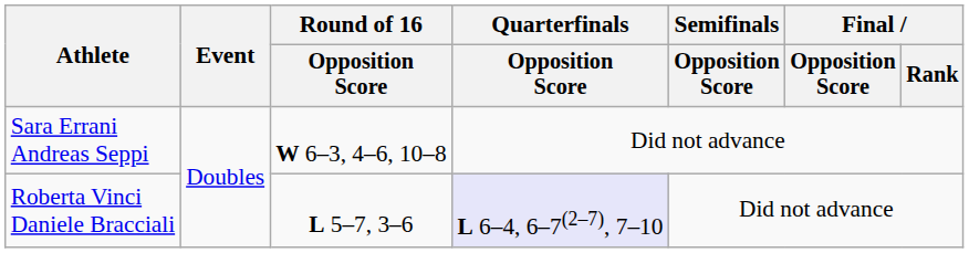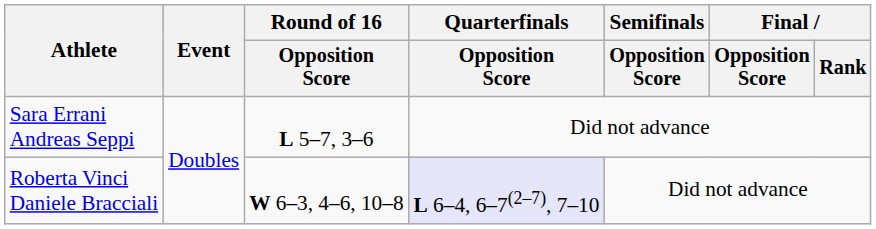Sara Errani Andreas Seppi | Round of 16 / Opposition Score: W 6–3, 4–6, 10–8 -> L 5–7, 3–6
Roberta Vinci Daniele Bracciali | Round of 16 / Opposition Score: L 5–7, 3–6 -> W 6–3, 4–6, 10–8
